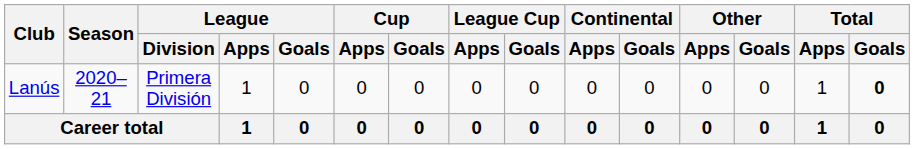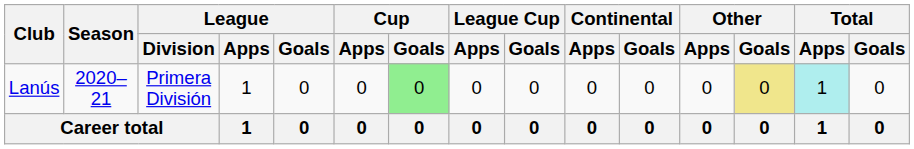Lanús | Cup / Goals: no background -> lightgreen background
Lanús | Other / Goals: no background -> khaki background
Lanús | Total / Apps: no background -> paleturquoise background
Lanús | Total / Goals: bold -> normal
